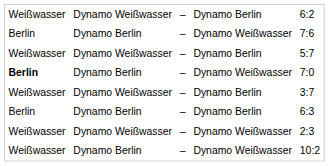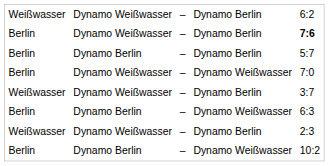row 2 | column 2: Dynamo Berlin -> Dynamo Weißwasser
row 2 | column 4: Dynamo Weißwasser -> Dynamo Berlin
row 2 | column 5: normal -> bold
row 3 | column 1: Weißwasser -> Berlin
row 3 | column 2: Dynamo Weißwasser -> Dynamo Berlin
row 4 | column 1: bold -> normal
row 4 | column 2: Dynamo Berlin -> Dynamo Weißwasser
row 6 | column 4: Dynamo Berlin -> Dynamo Weißwasser
row 7 | column 4: Dynamo Weißwasser -> Dynamo Berlin
row 8 | column 1: Weißwasser -> Berlin
